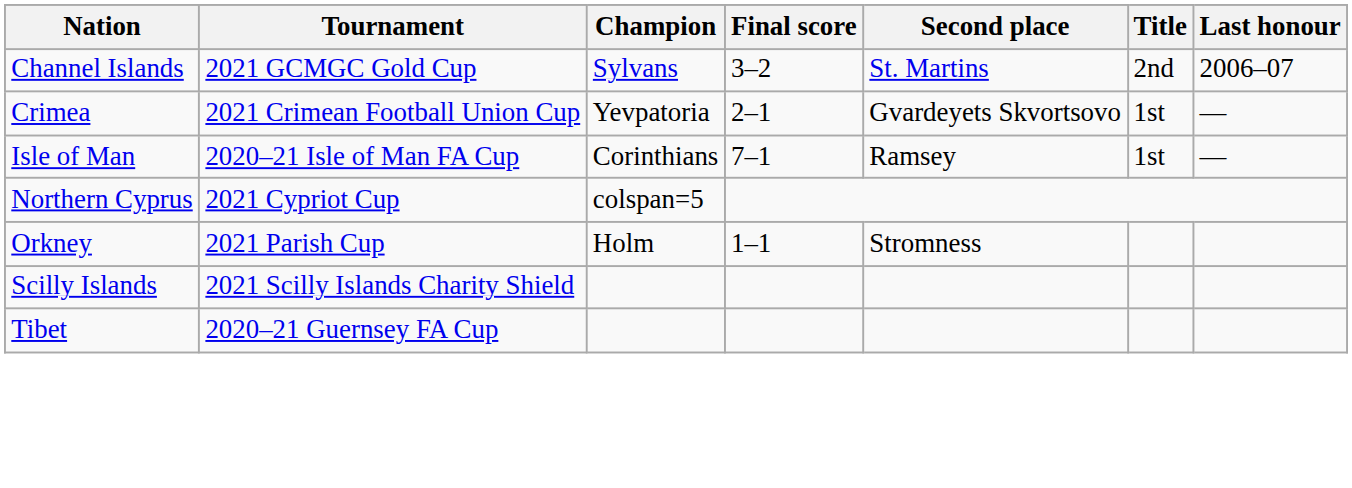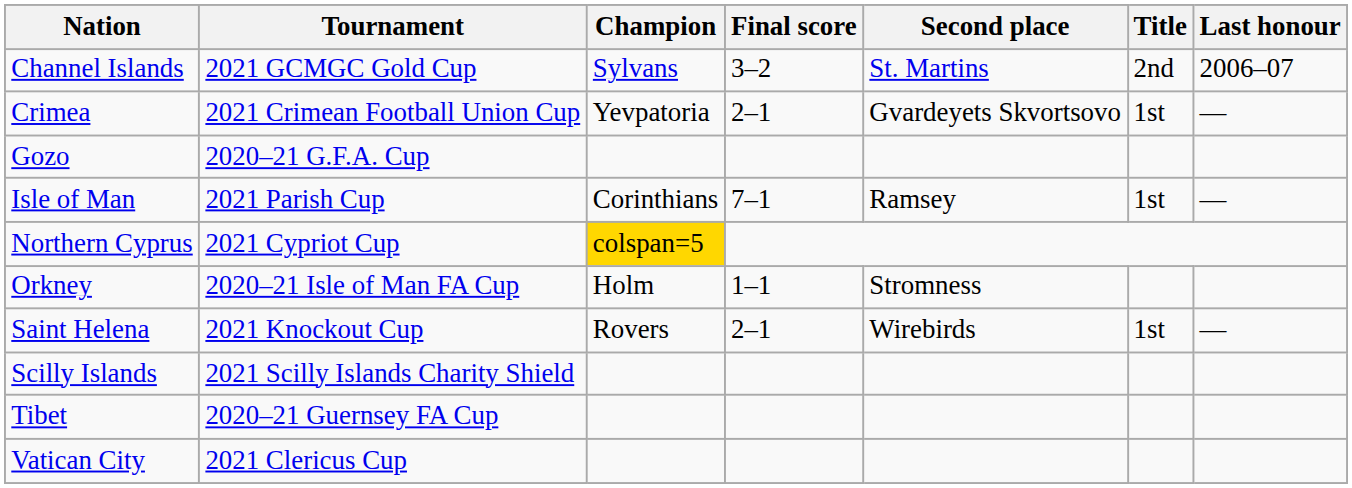+ row: Gozo | 2020–21 G.F.A. Cup
Isle of Man | Tournament: 2020–21 Isle of Man FA Cup -> 2021 Parish Cup
Northern Cyprus | Champion: no background -> gold background
Orkney | Tournament: 2021 Parish Cup -> 2020–21 Isle of Man FA Cup
+ row: Saint Helena | 2021 Knockout Cup | Rovers | 2–1 | Wirebirds | 1st | —
+ row: Vatican City | 2021 Clericus Cup
